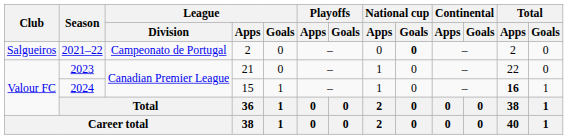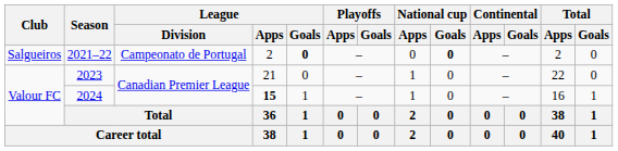2021–22 | League / Goals: normal -> bold
2024 | League / Apps: normal -> bold
2024 | Total / Apps: bold -> normal
